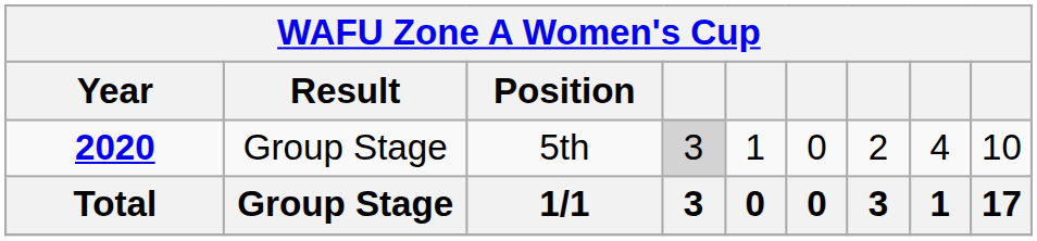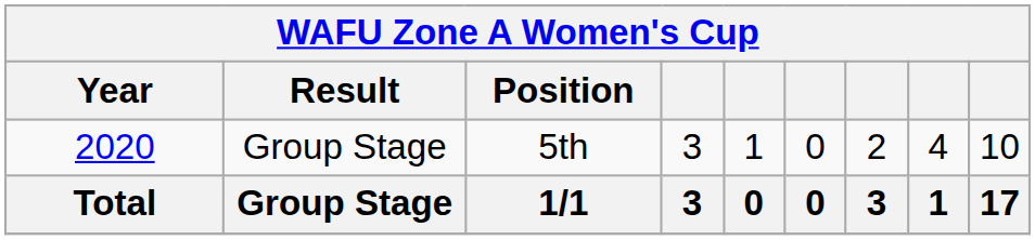Group Stage / 5th | Year: bold -> normal
Group Stage / 5th | column 4: lightgrey background -> no background
